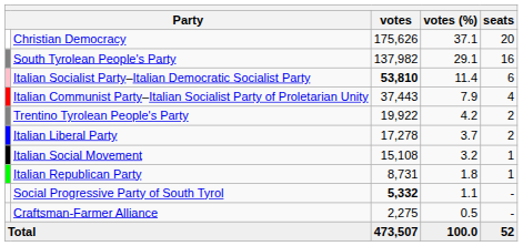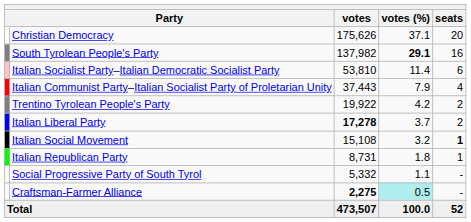South Tyrolean People's Party | votes (%): normal -> bold
Italian Socialist Party–Italian Democratic Socialist Party | votes: bold -> normal
Italian Liberal Party | votes: normal -> bold
Italian Social Movement | seats: normal -> bold
Social Progressive Party of South Tyrol | votes: bold -> normal
Craftsman-Farmer Alliance | votes: normal -> bold
Craftsman-Farmer Alliance | votes (%): no background -> paleturquoise background
